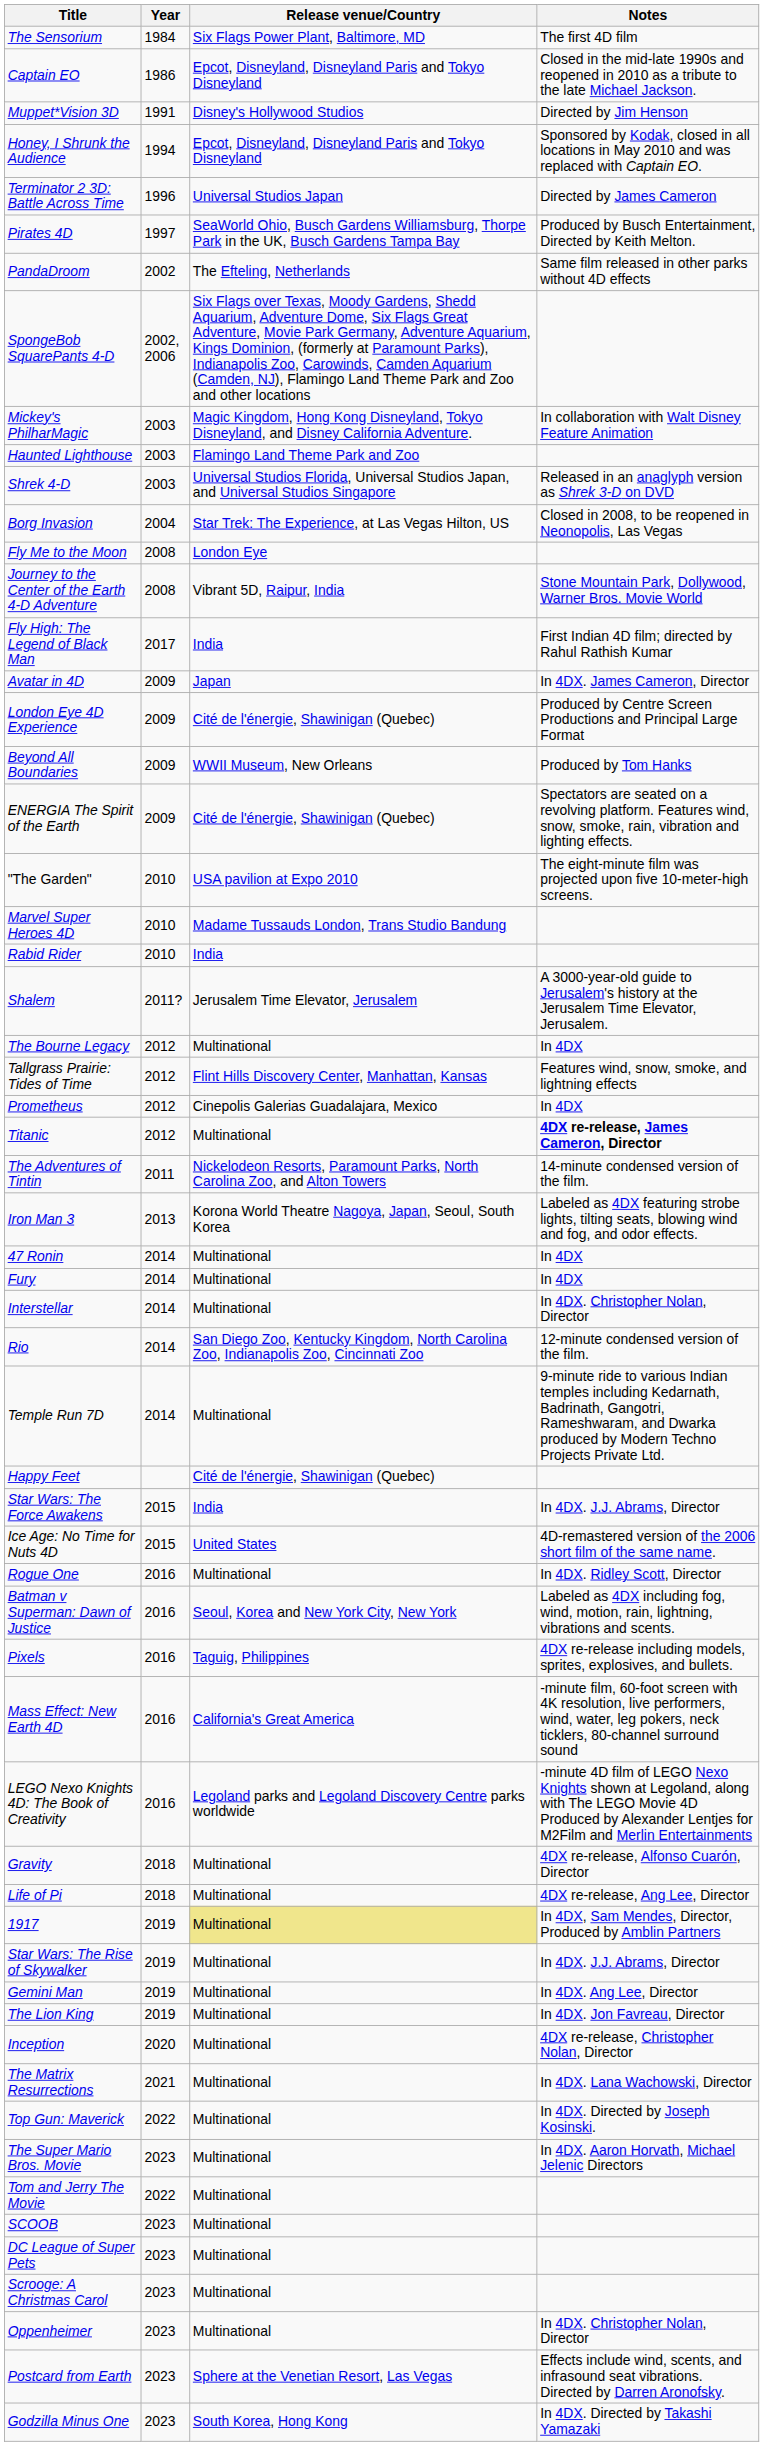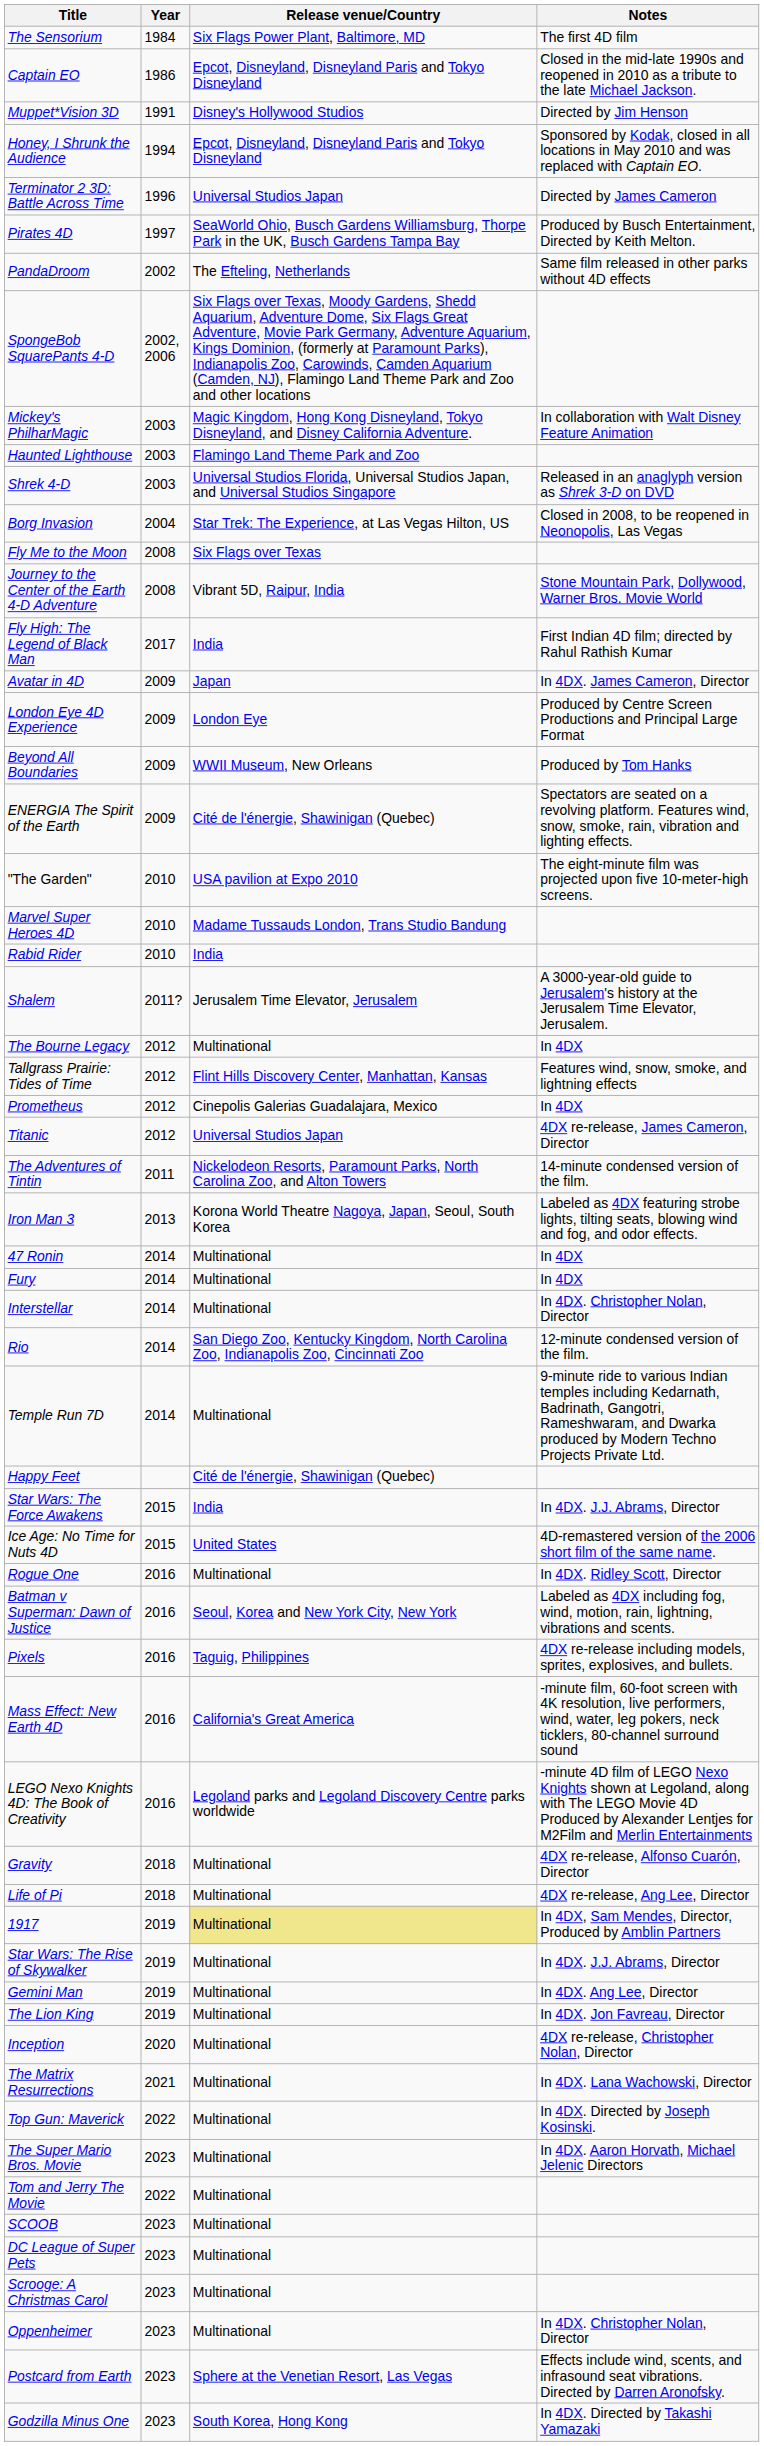Fly Me to the Moon | Release venue/Country: London Eye -> Six Flags over Texas
London Eye 4D Experience | Release venue/Country: Cité de l'énergie, Shawinigan (Quebec) -> London Eye
Titanic | Release venue/Country: Multinational -> Universal Studios Japan
Titanic | Notes: bold -> normal
